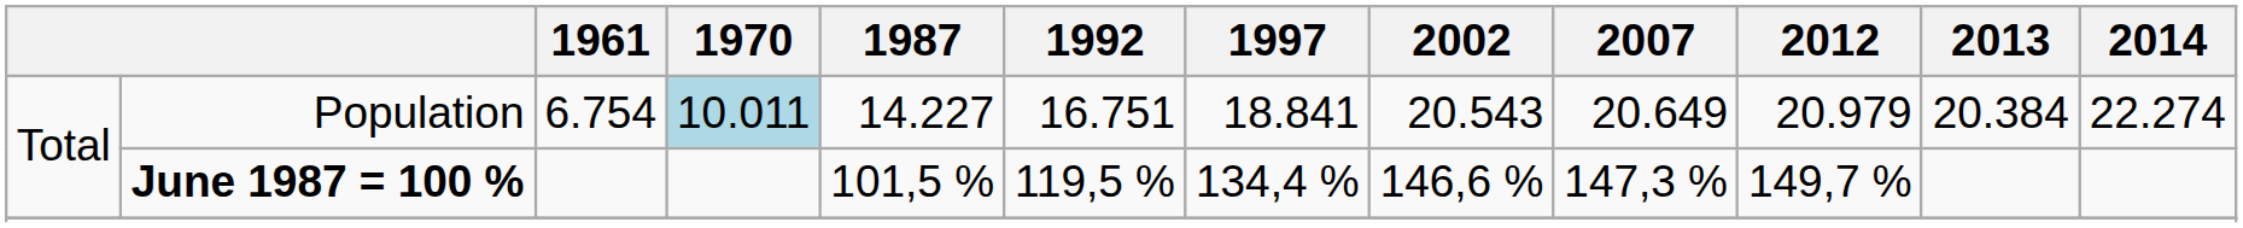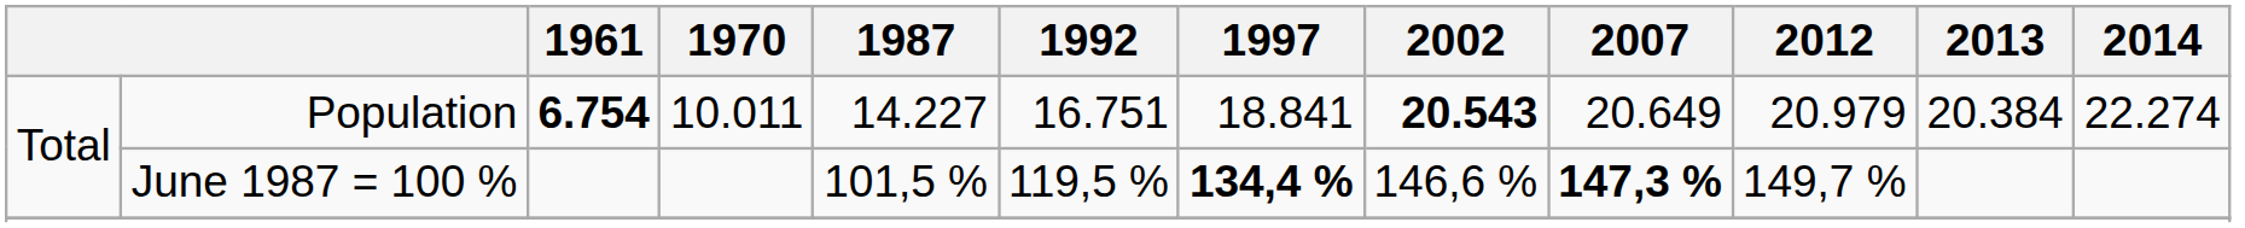row 2 | 1961: normal -> bold
row 2 | 1970: lightblue background -> no background
row 2 | 2002: normal -> bold
row 3 | column 2: bold -> normal
row 3 | 1997: normal -> bold
row 3 | 2007: normal -> bold
